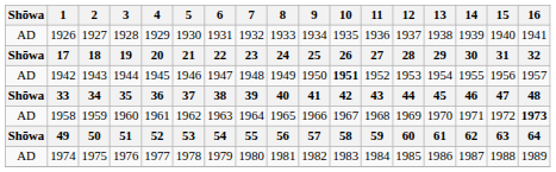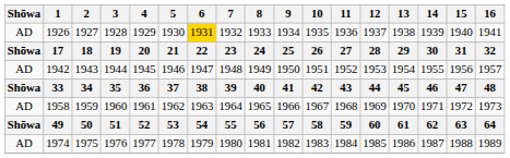1926 | 6: no background -> gold background
1942 | 10: bold -> normal
1958 | 16: bold -> normal
